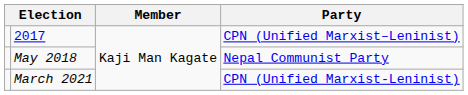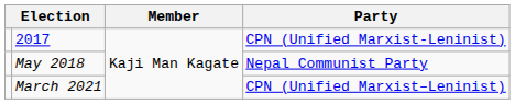2017 | Party: CPN (Unified Marxist–Leninist) -> CPN (Unified Marxist-Leninist)
March 2021 | Party: CPN (Unified Marxist-Leninist) -> CPN (Unified Marxist–Leninist)
